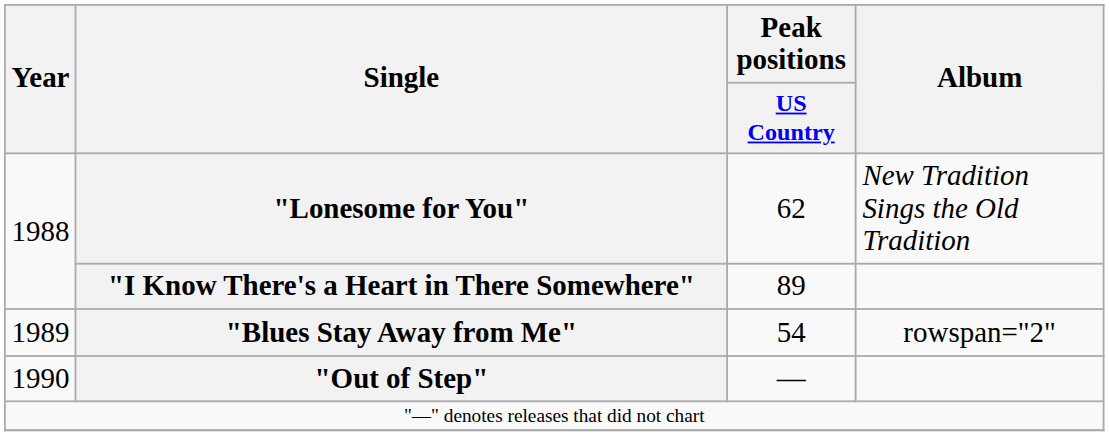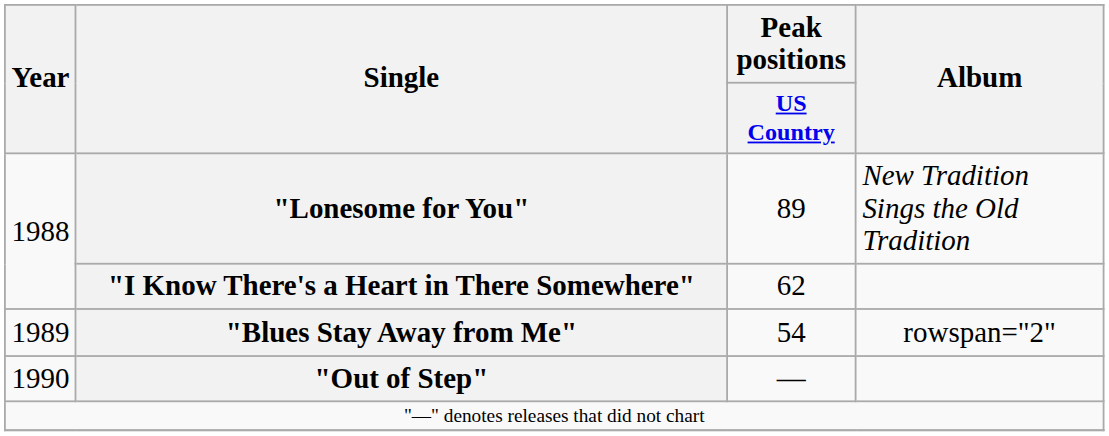"Lonesome for You" | Peak positions / US Country: 62 -> 89
"I Know There's a Heart in There Somewhere" | Peak positions / US Country: 89 -> 62
